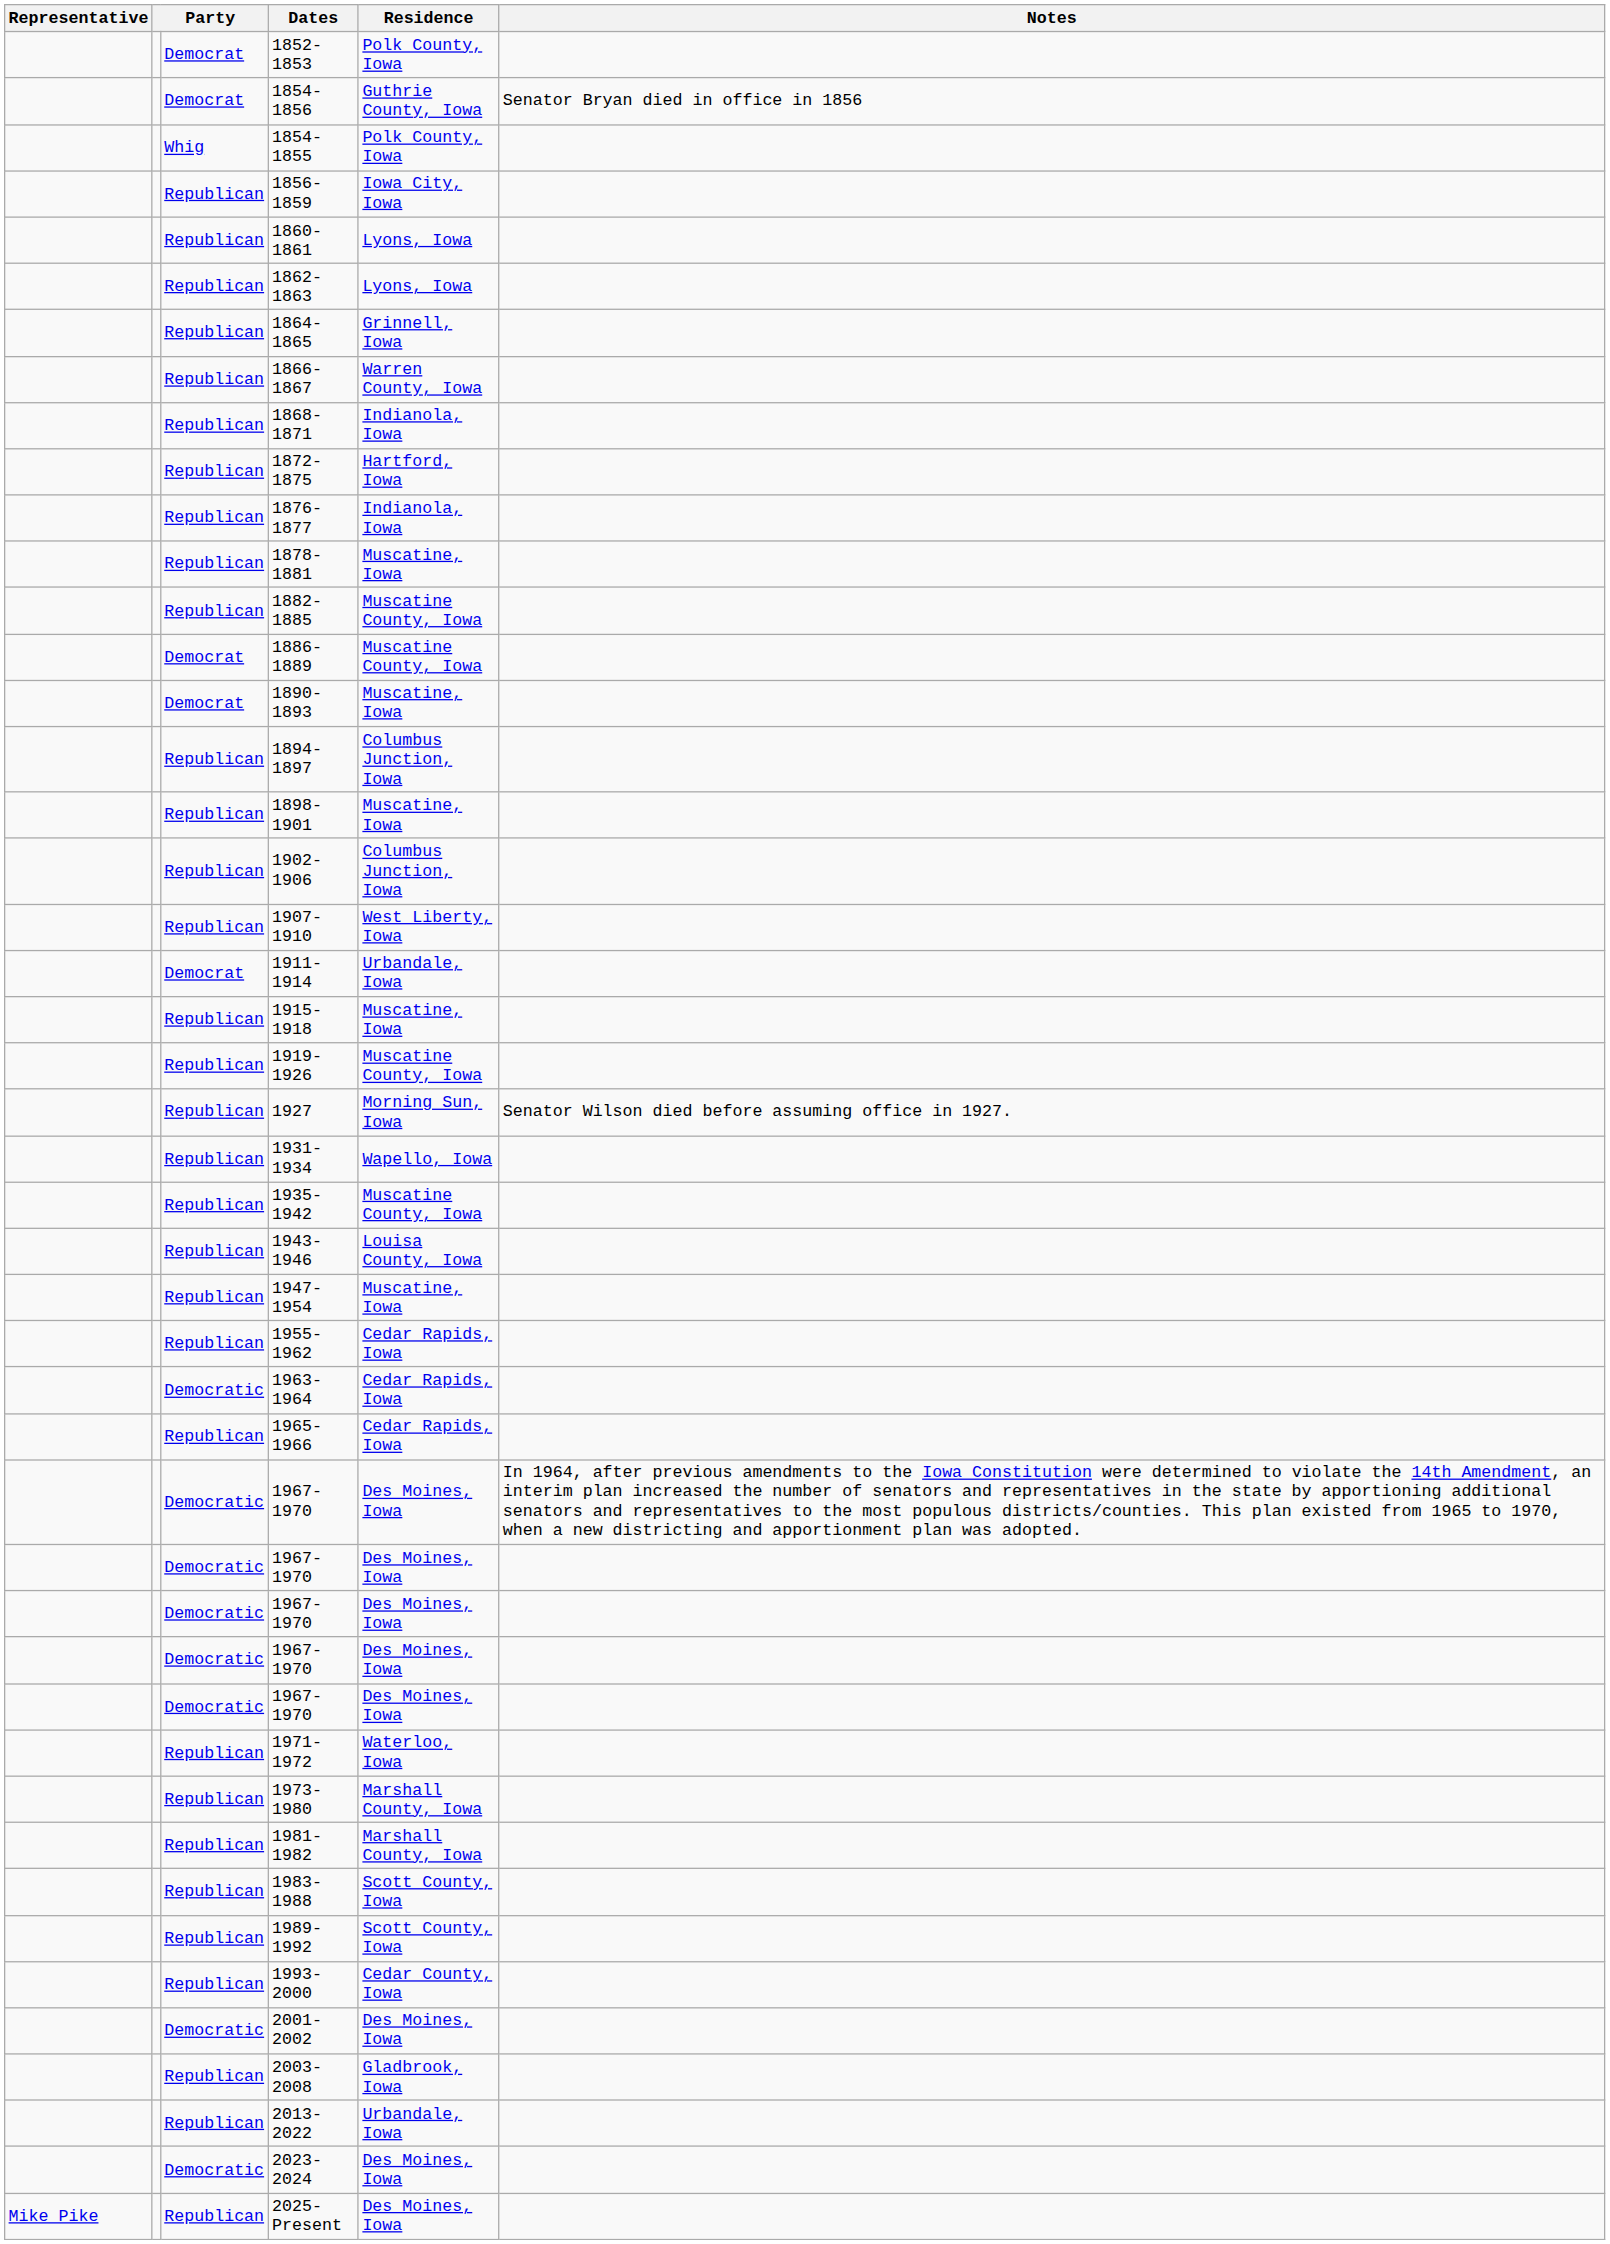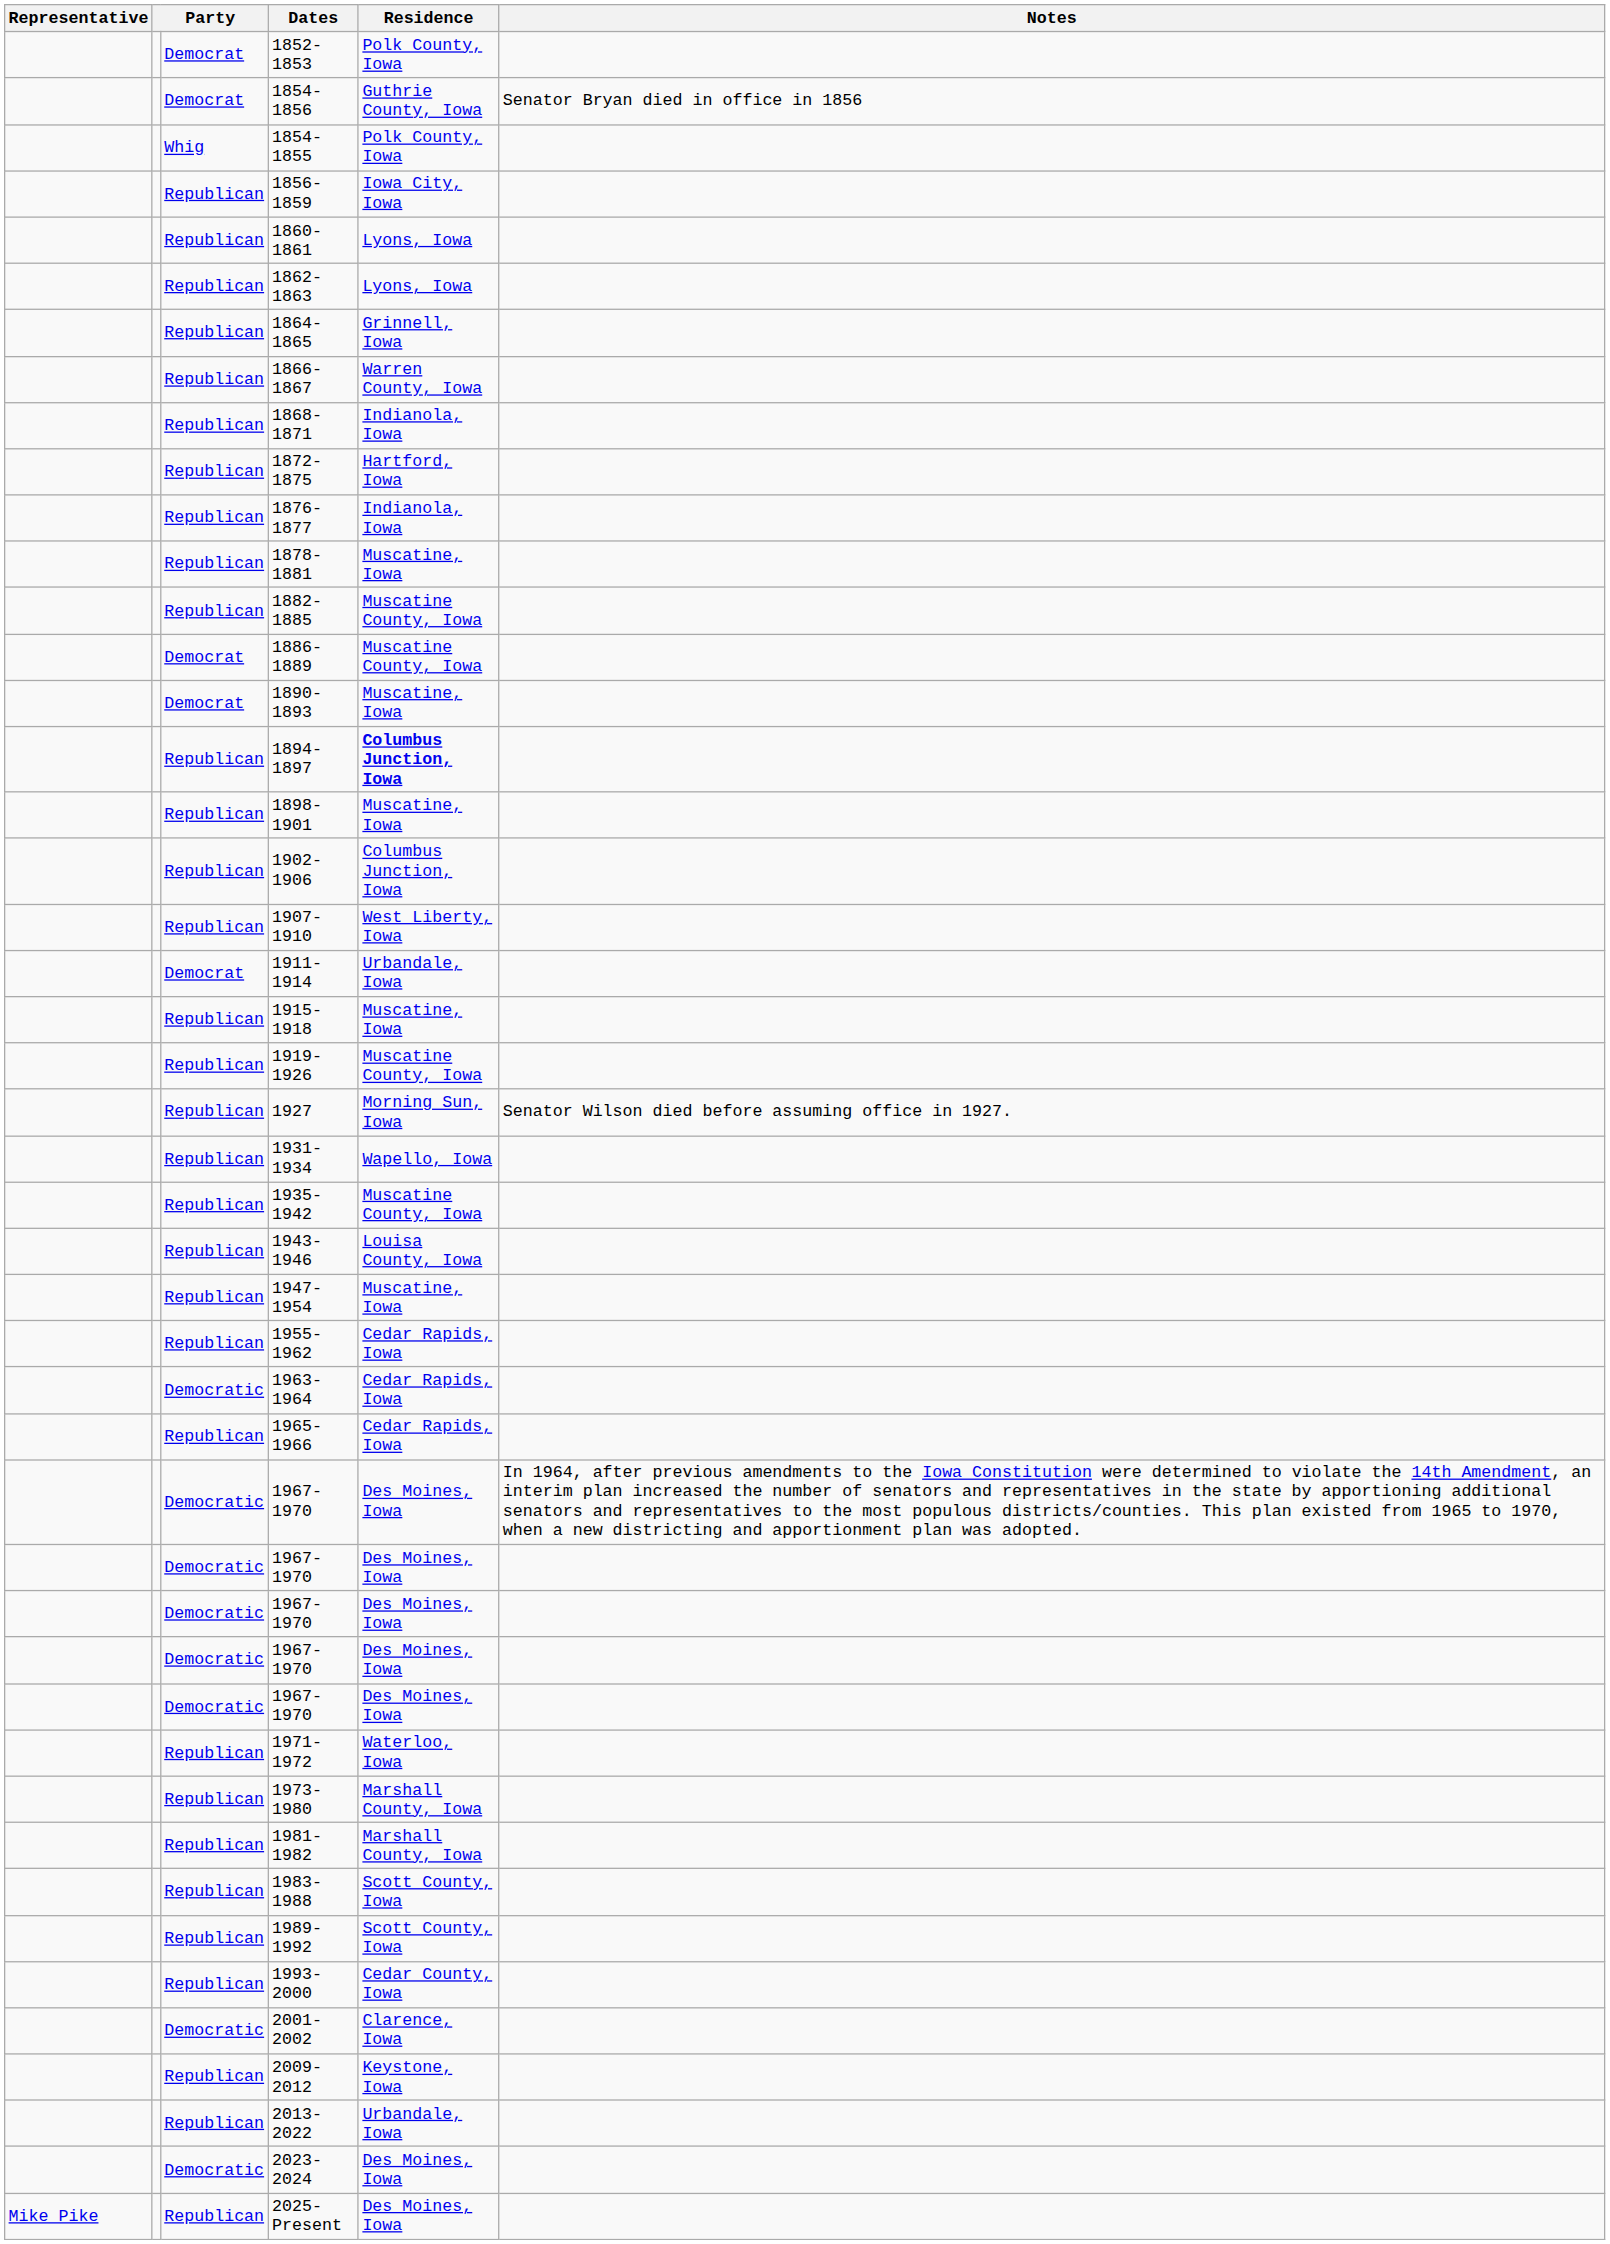1894-1897 | Residence: normal -> bold
2001-2002 | Residence: Des Moines, Iowa -> Clarence, Iowa
- row: Republican | 2003-2008 | Gladbrook, Iowa
+ row: Republican | 2009-2012 | Keystone, Iowa
